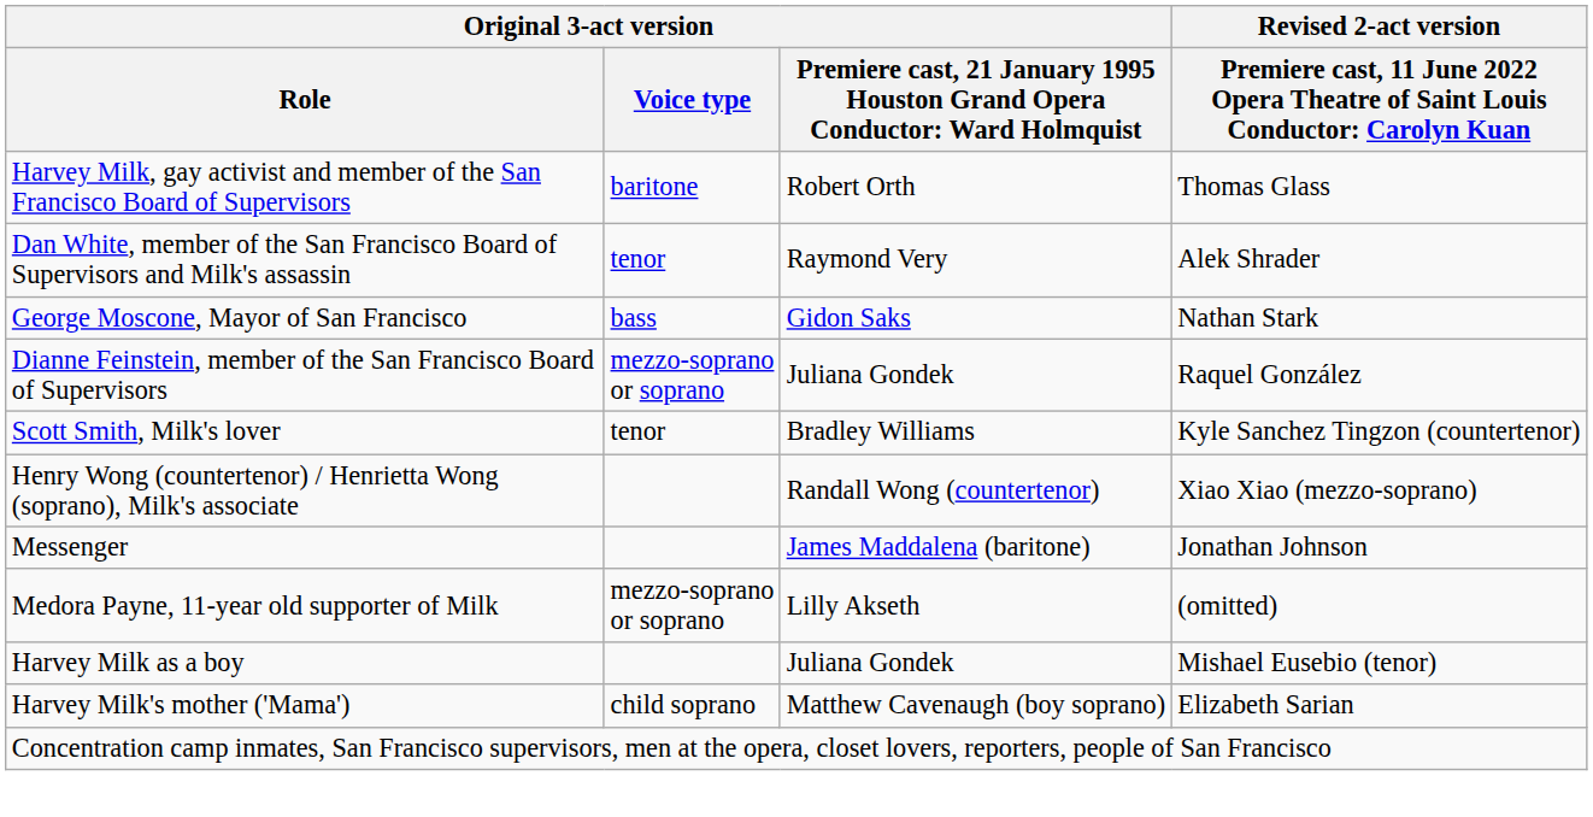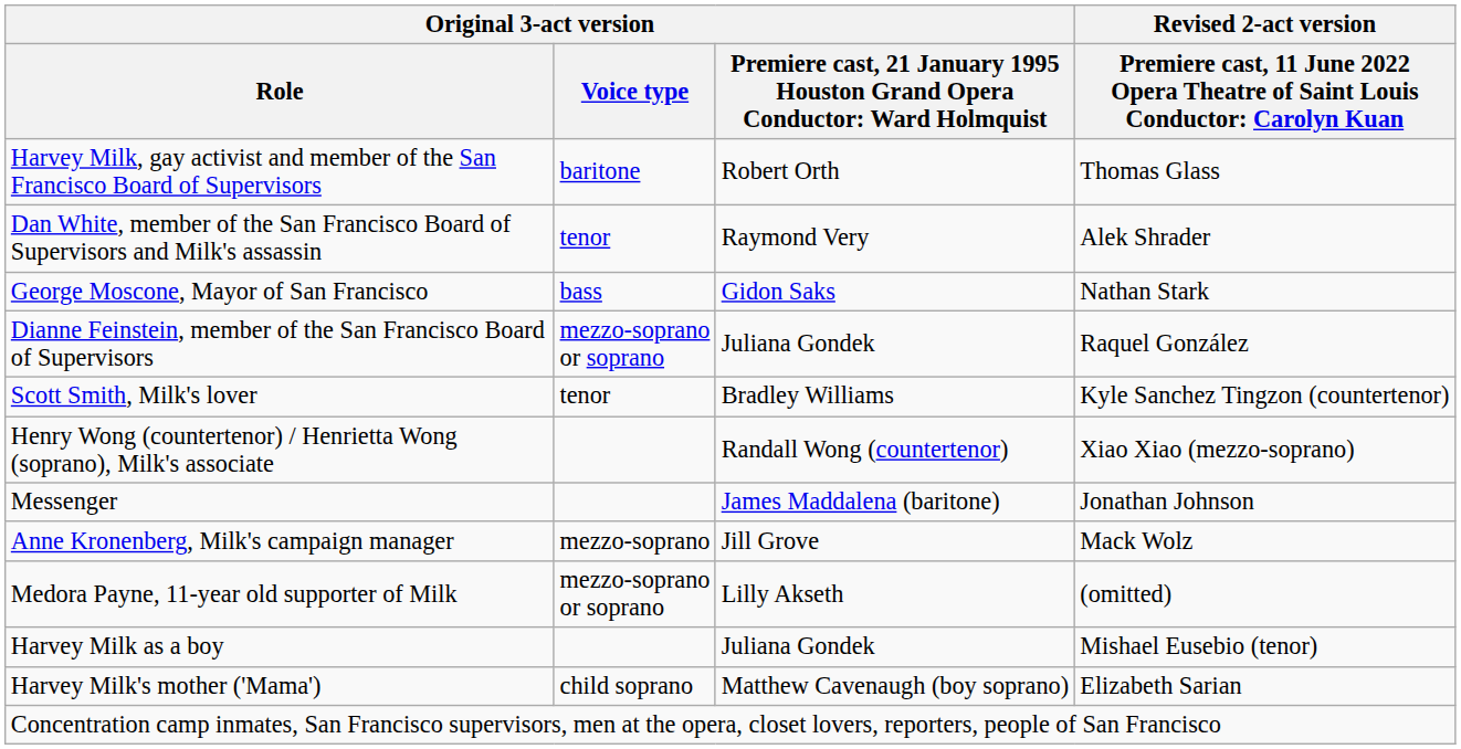+ row: Anne Kronenberg, Milk's campaign manager | mezzo-soprano | Jill Grove | Mack Wolz
